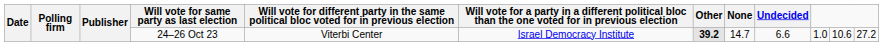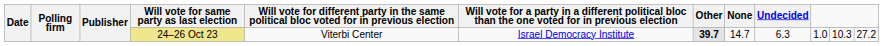row 2 | Will vote for same party as last election: no background -> khaki background
row 2 | Other: 39.2 -> 39.7
row 2 | Undecided: 6.6 -> 6.3
row 2 | column 11: 10.6 -> 10.3
